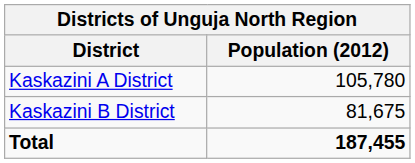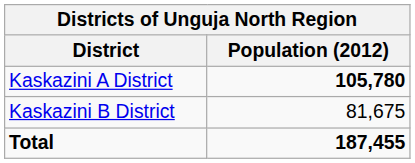Kaskazini A District | Population (2012): normal -> bold
